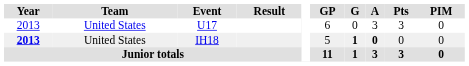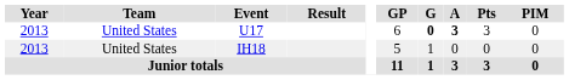U17 | G: normal -> bold
U17 | A: normal -> bold
IH18 | Year: bold -> normal
IH18 | G: bold -> normal
IH18 | A: bold -> normal
